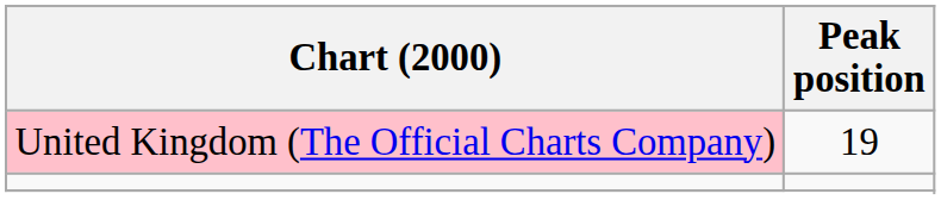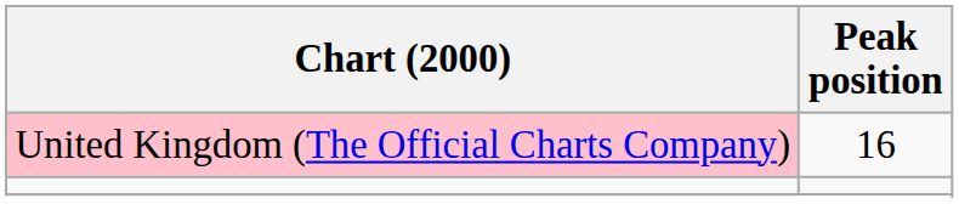row 2 | Peak position: 19 -> 16
